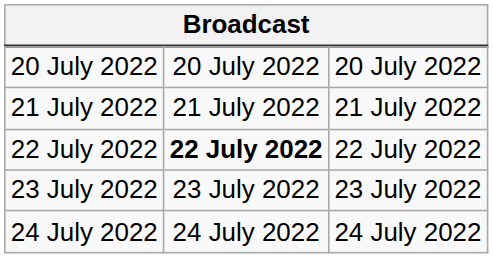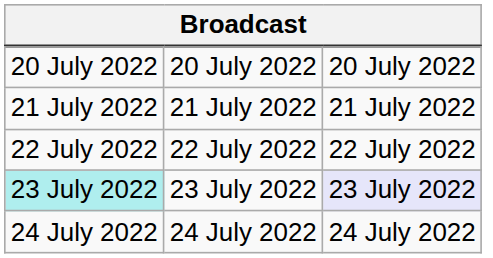row 4 | column 2: bold -> normal
row 5 | column 1: no background -> paleturquoise background
row 5 | column 3: no background -> lavender background
